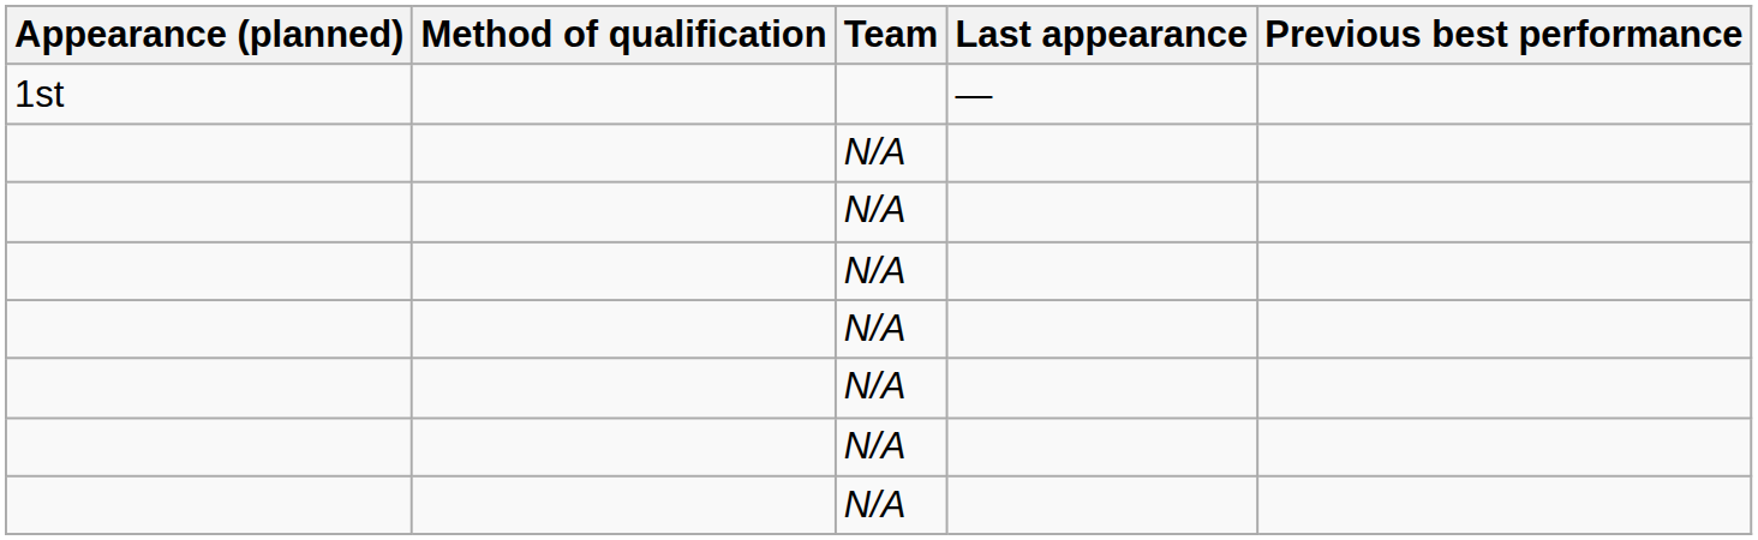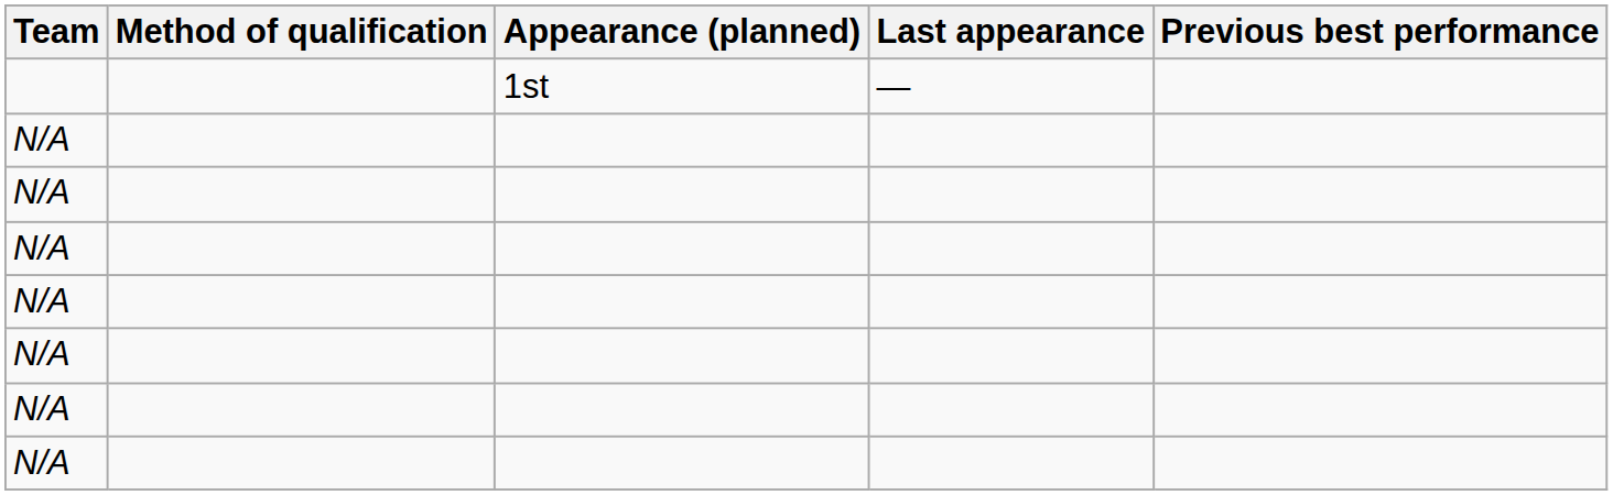columns swapped: Team <-> Appearance (planned)
